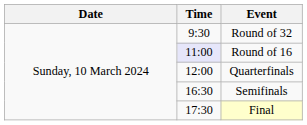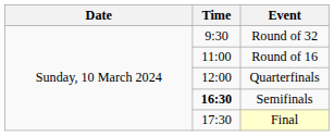Round of 16 | Time: lavender background -> no background
Semifinals | Time: normal -> bold
